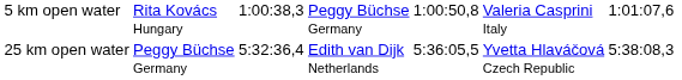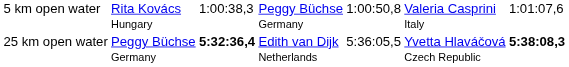25 km open water | column 3: normal -> bold
25 km open water | column 7: normal -> bold
